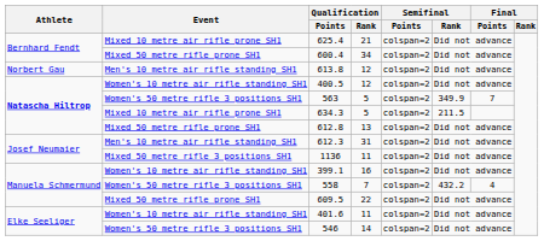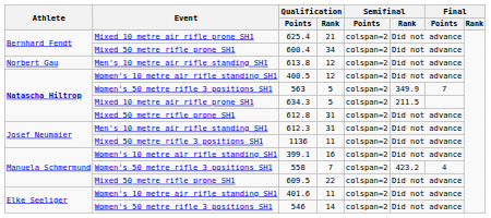612.8 | Qualification / Rank: 13 -> 31
558 | Semifinal / Rank: 432.2 -> 423.2
